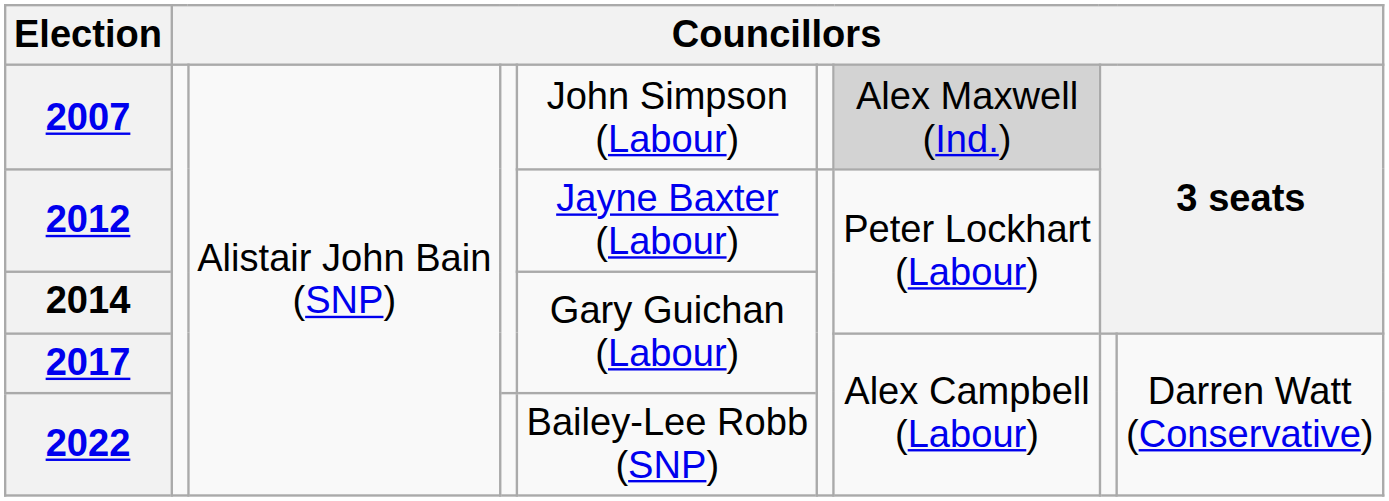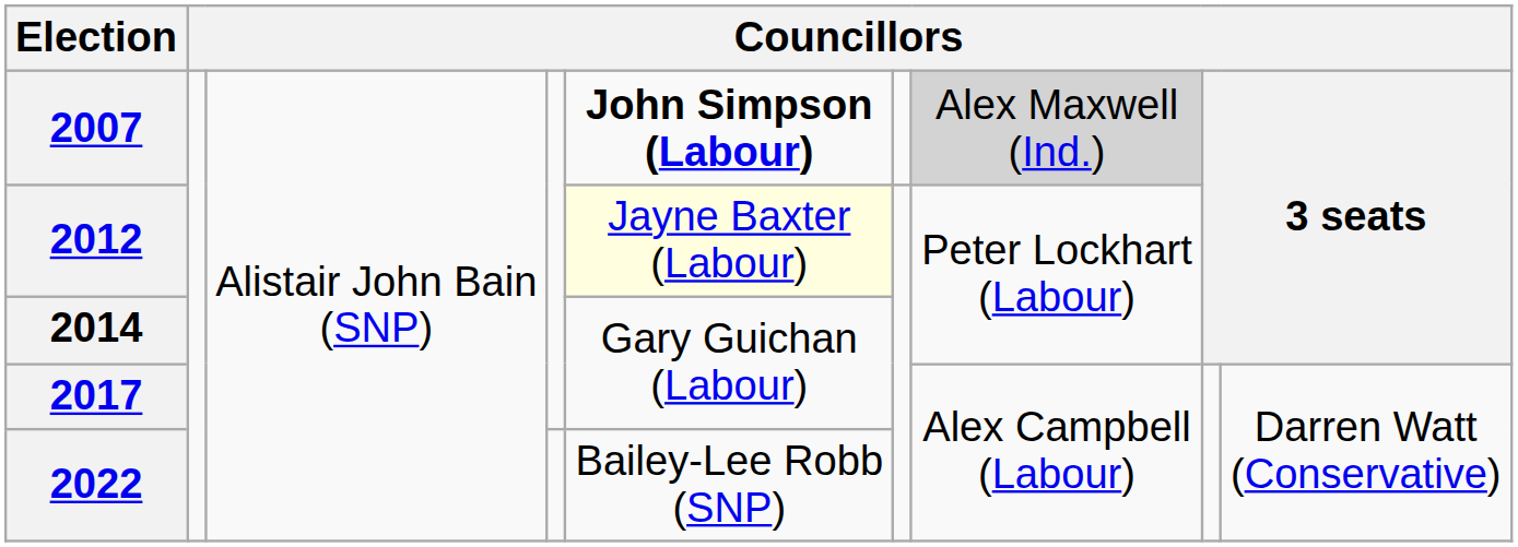2007 | column 5: normal -> bold
2012 | column 5: no background -> lightyellow background
